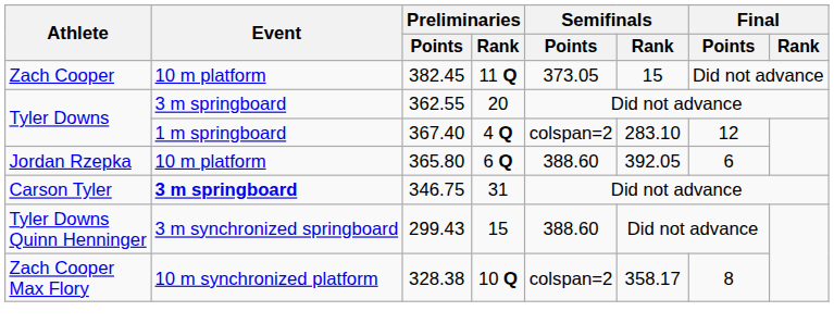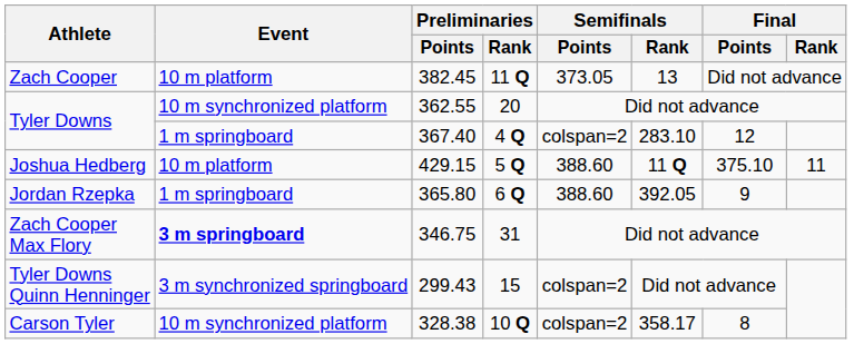382.45 | Semifinals / Rank: 15 -> 13
362.55 | Event: 3 m springboard -> 10 m synchronized platform
+ row: Joshua Hedberg | 10 m platform | 429.15 | 5 Q | 388.60 | 11 Q | 375.10 | 11
365.80 | Event: 10 m platform -> 1 m springboard
365.80 | Final / Points: 6 -> 9
346.75 | Athlete: Carson Tyler -> Zach Cooper Max Flory
299.43 | Semifinals / Points: 388.60 -> colspan=2
328.38 | Athlete: Zach Cooper Max Flory -> Carson Tyler
